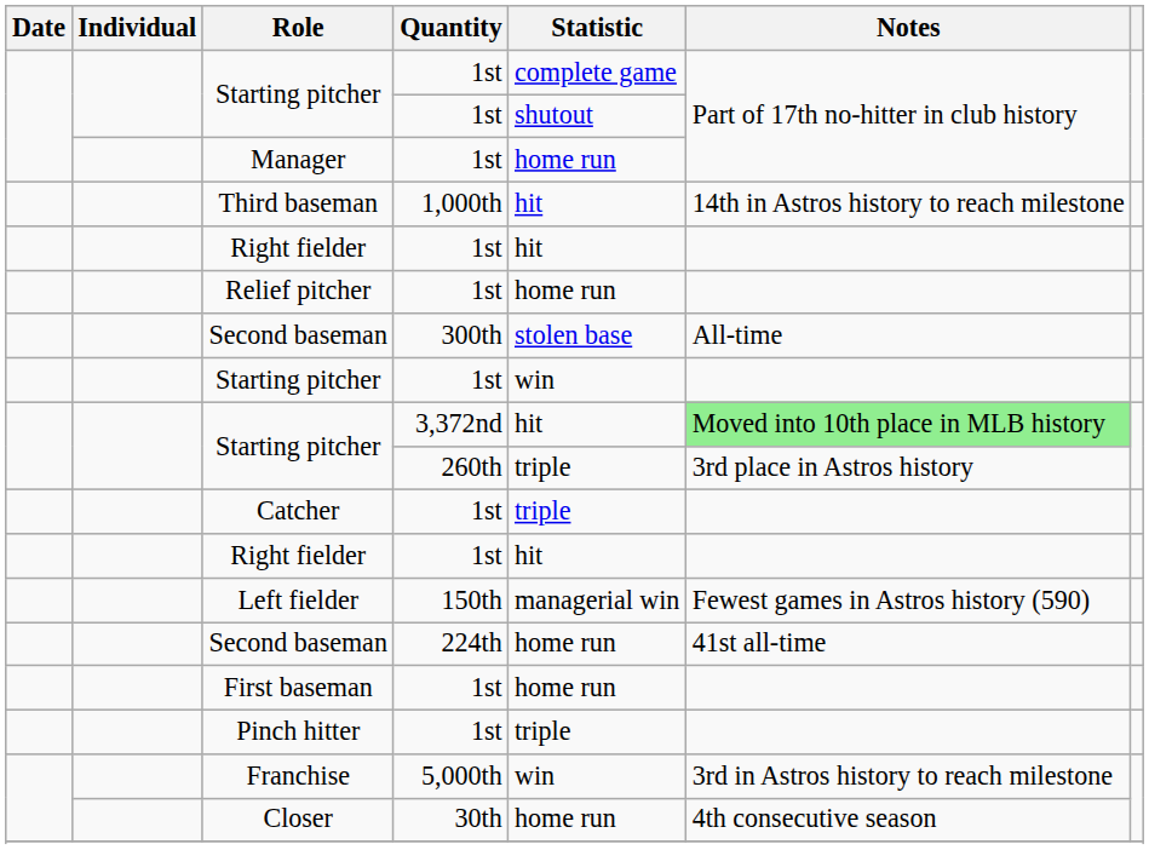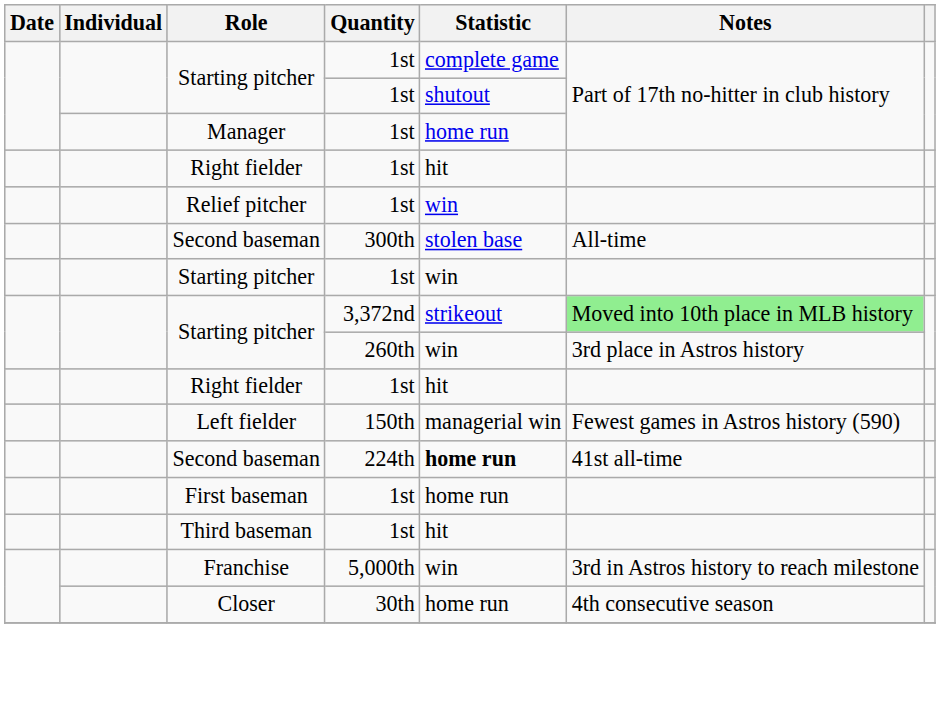- row: Third baseman | 1,000th | hit | 14th in Astros history to reach milestone
Relief pitcher | Statistic: home run -> win
Starting pitcher / 3,372nd | Statistic: hit -> strikeout
Starting pitcher / 260th | Statistic: triple -> win
- row: Catcher | 1st | triple
Second baseman / 224th | Statistic: normal -> bold
+ row: Third baseman | 1st | hit
- row: Pinch hitter | 1st | triple
